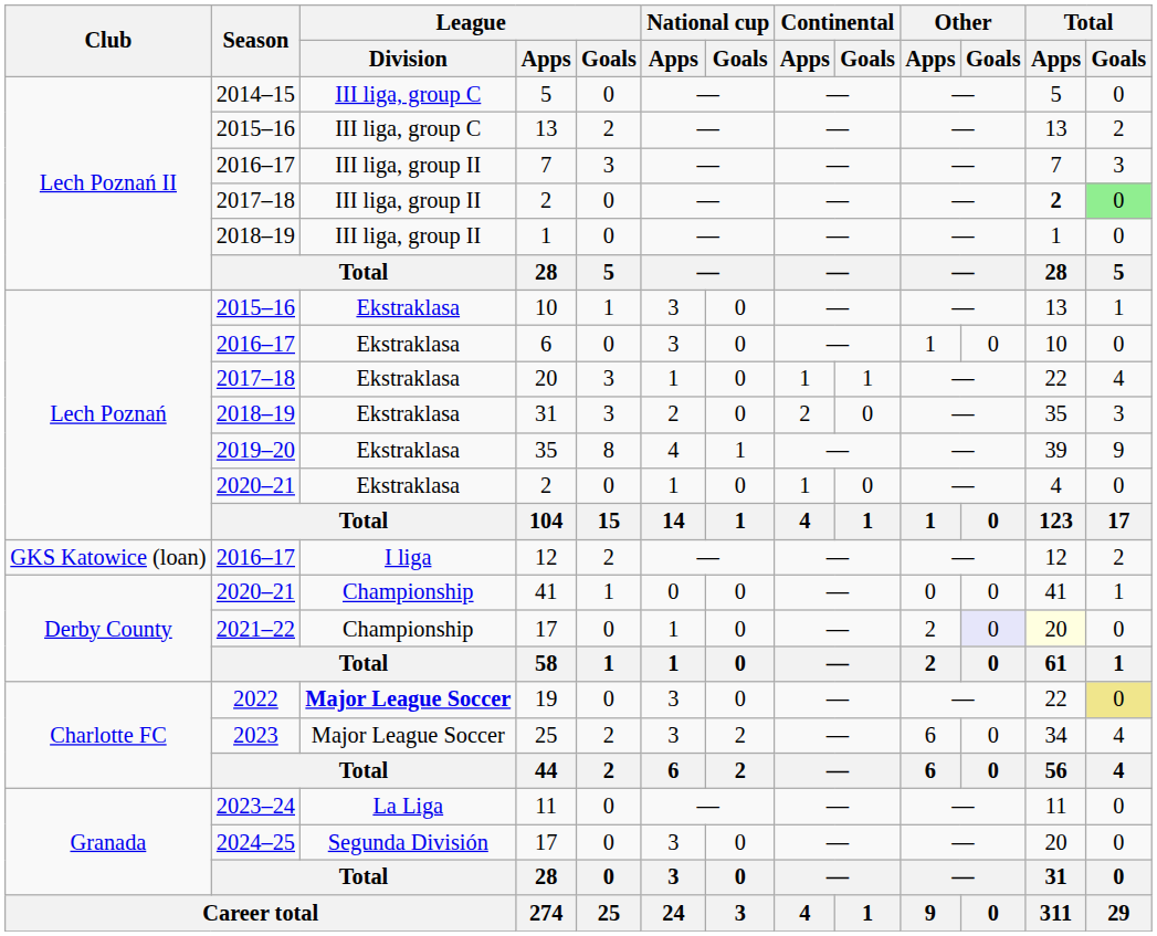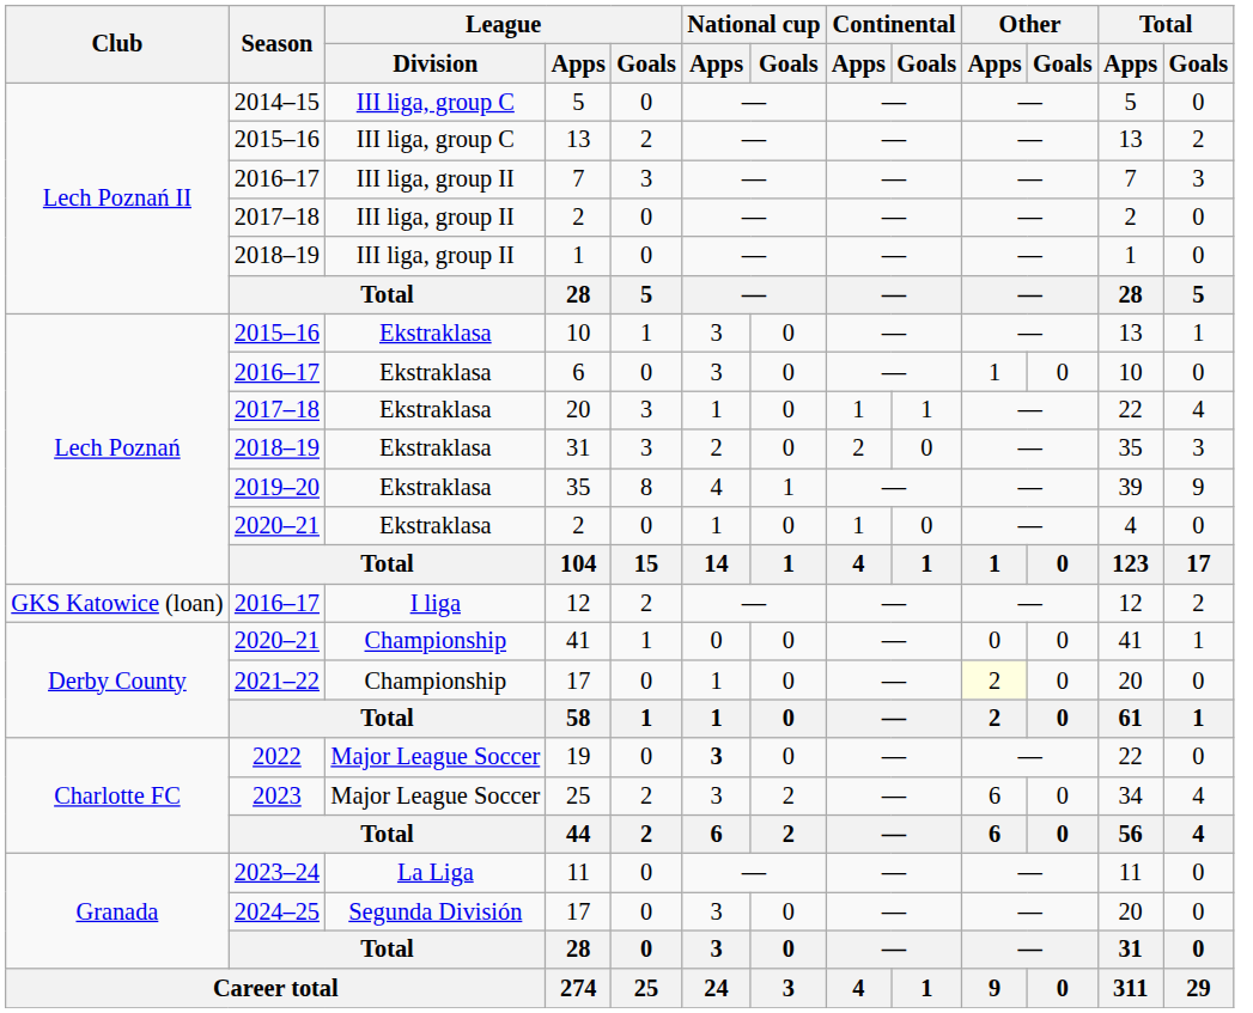2017–18 / 2 | Total / Apps: bold -> normal
2017–18 / 2 | Total / Goals: lightgreen background -> no background
2021–22 / 17 | Other / Apps: no background -> lightyellow background
2021–22 / 17 | Other / Goals: lavender background -> no background
2021–22 / 17 | Total / Apps: lightyellow background -> no background
19 | League / Division: bold -> normal
19 | National cup / Apps: normal -> bold
19 | Total / Goals: khaki background -> no background
